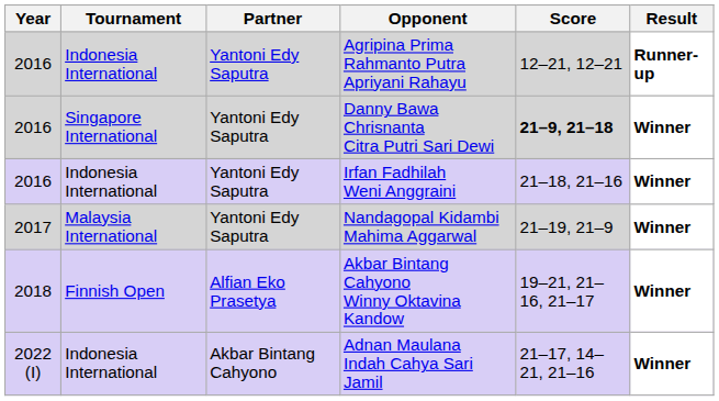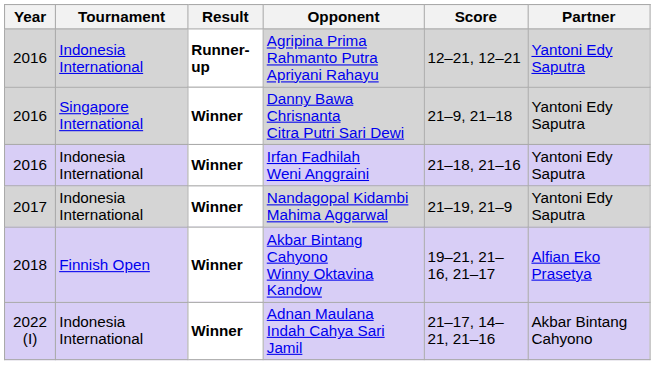columns swapped: Partner <-> Result
Danny Bawa Chrisnanta Citra Putri Sari Dewi | Score: bold -> normal
Nandagopal Kidambi Mahima Aggarwal | Tournament: Malaysia International -> Indonesia International
